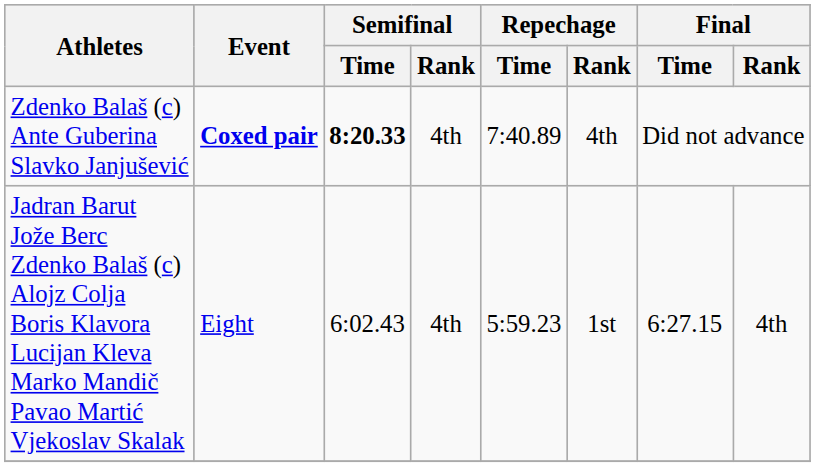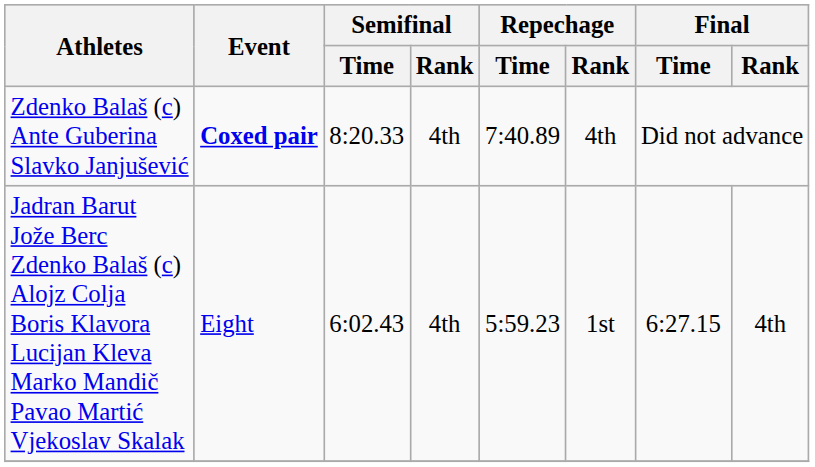Zdenko Balaš (c) Ante Guberina Slavko Janjušević | Semifinal / Time: bold -> normal
